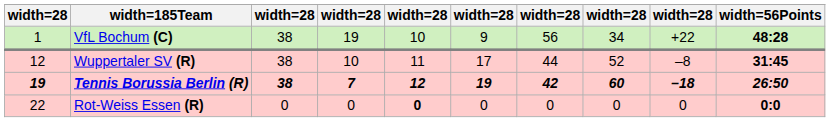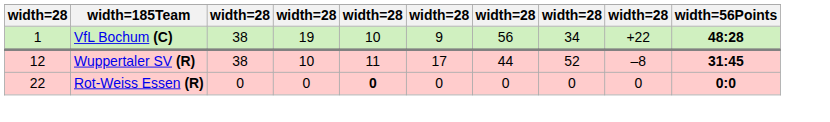- row: 19 | Tennis Borussia Berlin (R) | 38 | 7 | 12 | 19 | 42 | 60 | –18 | 26:50
